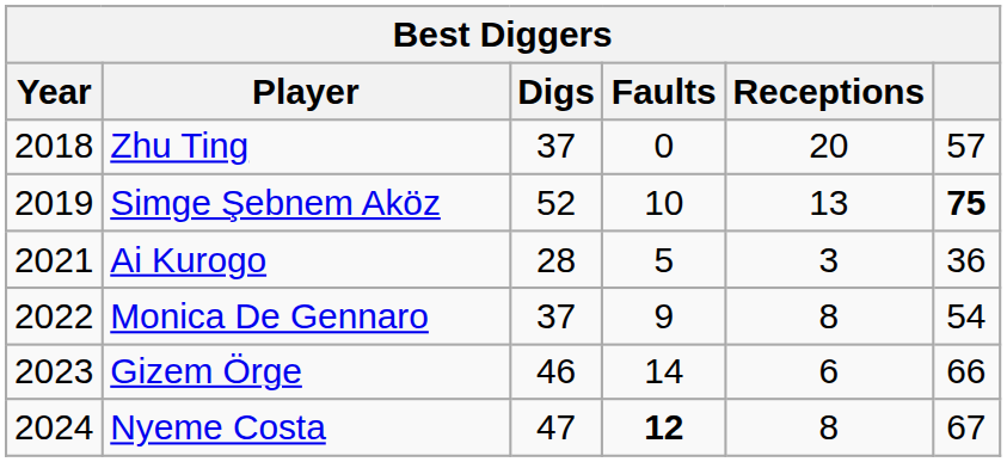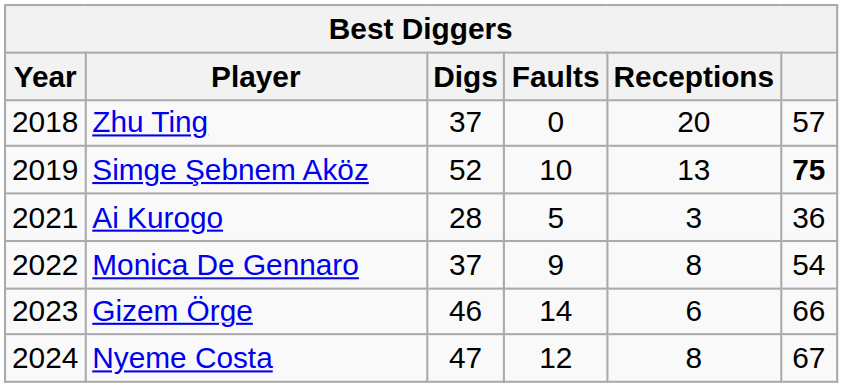Nyeme Costa | Faults: bold -> normal
